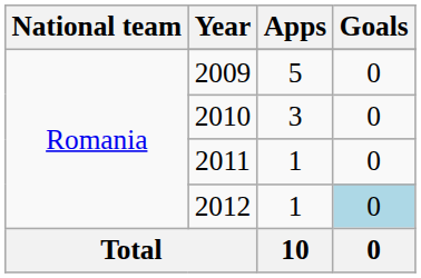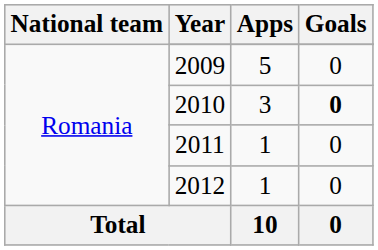2010 | Goals: normal -> bold
2012 | Goals: lightblue background -> no background
